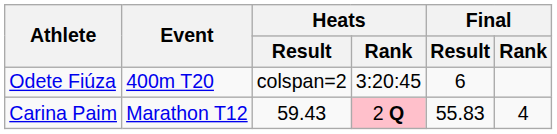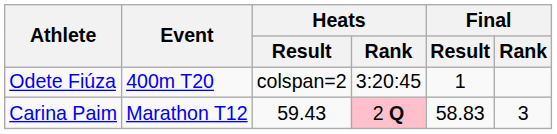Odete Fiúza | Final / Result: 6 -> 1
Carina Paim | Final / Result: 55.83 -> 58.83
Carina Paim | Final / Rank: 4 -> 3
